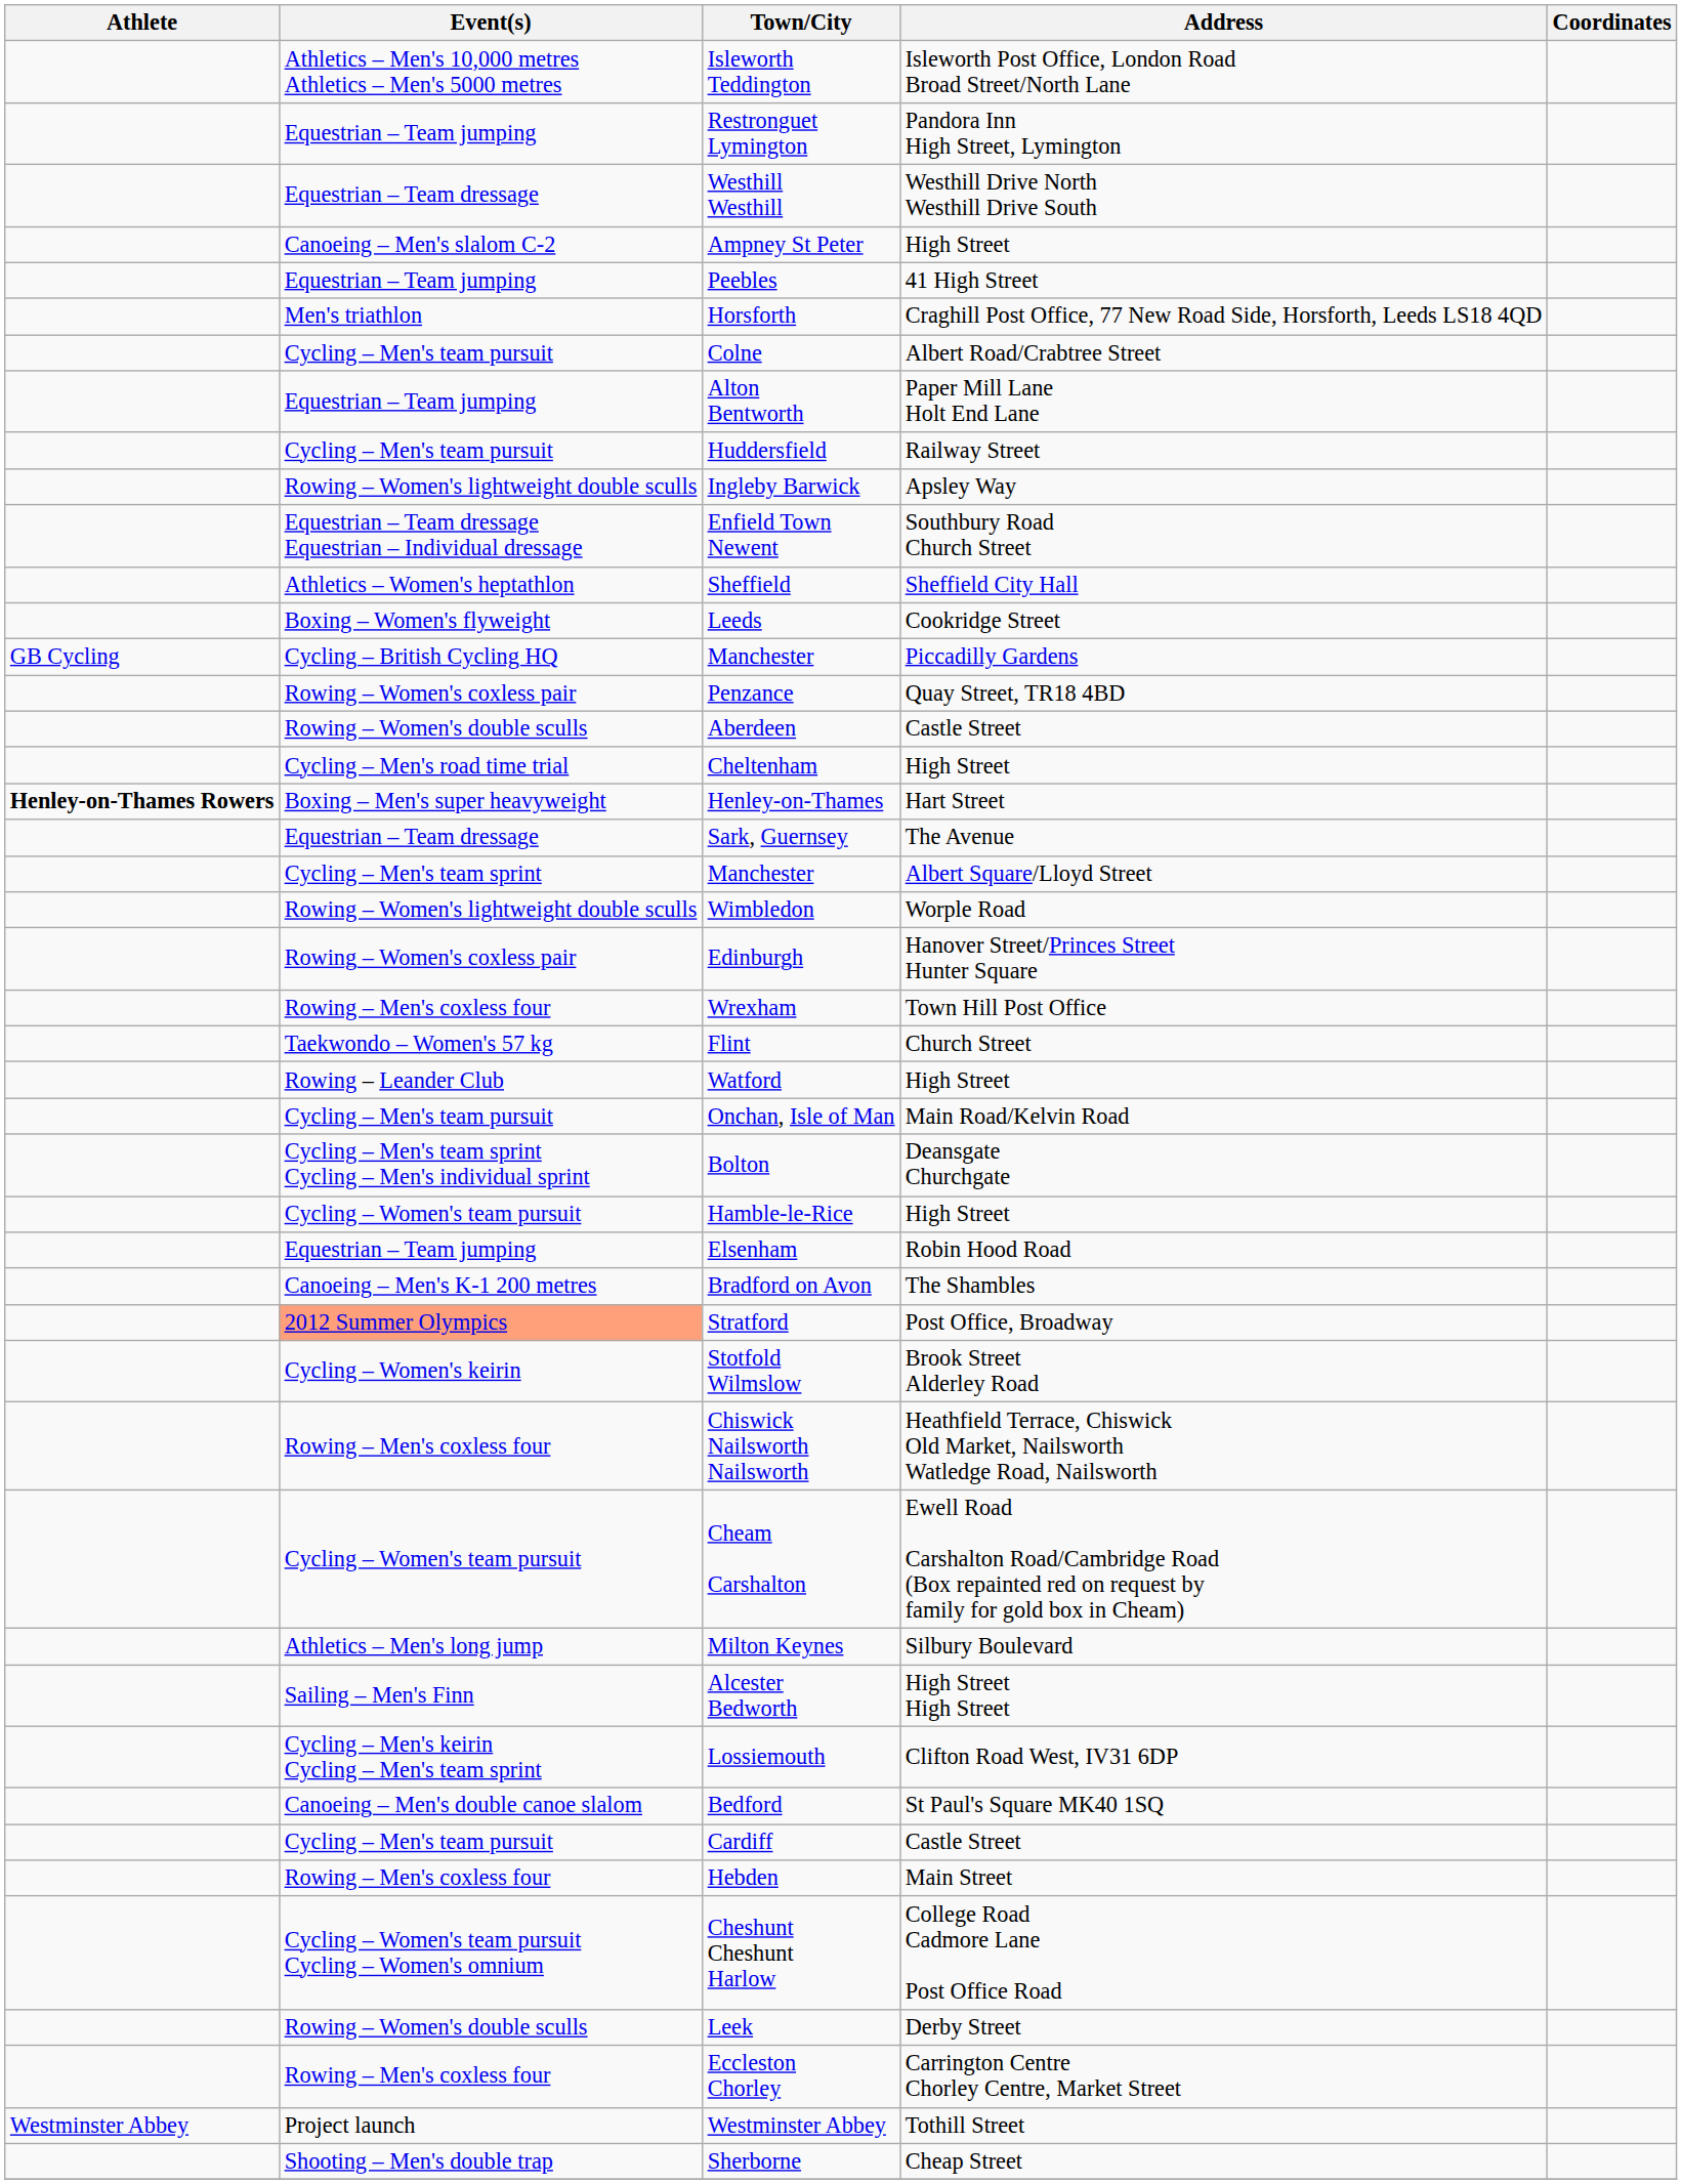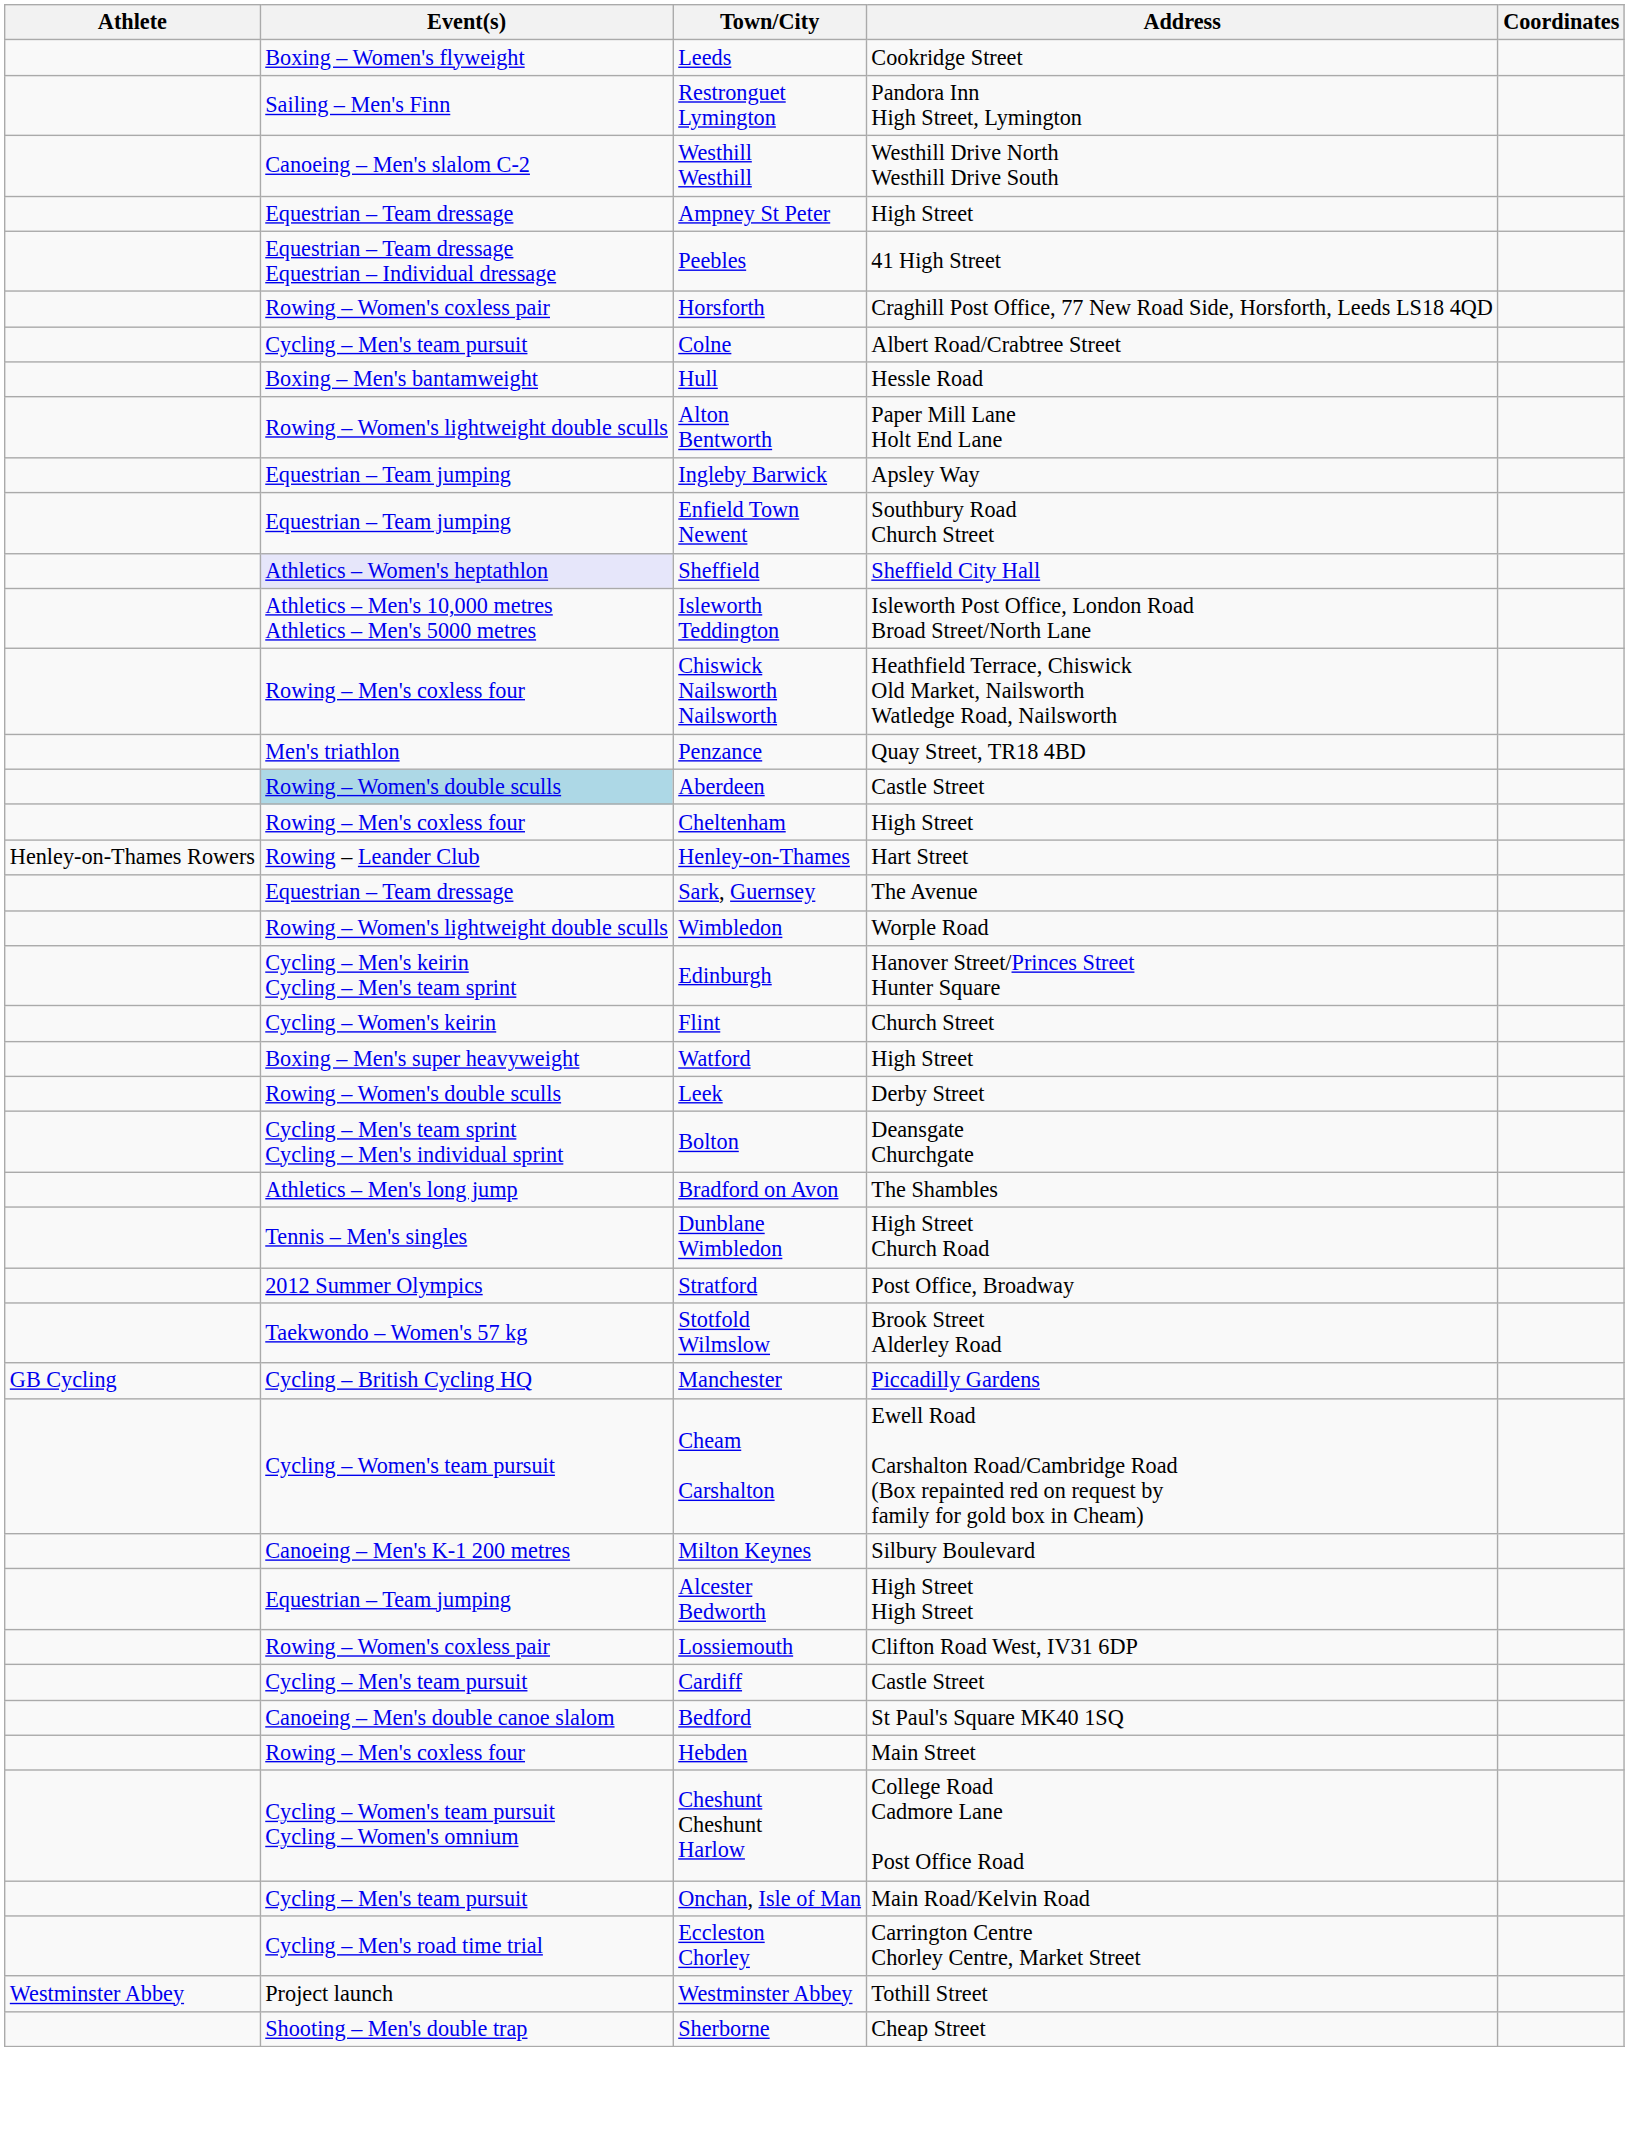rows swapped: Leeds <-> Isleworth Teddington
Restronguet Lymington | Event(s): Equestrian – Team jumping -> Sailing – Men's Finn
Westhill Westhill | Event(s): Equestrian – Team dressage -> Canoeing – Men's slalom C-2
Ampney St Peter | Event(s): Canoeing – Men's slalom C-2 -> Equestrian – Team dressage
Peebles | Event(s): Equestrian – Team jumping -> Equestrian – Team dressage Equestrian – Individual dressage
Horsforth | Event(s): Men's triathlon -> Rowing – Women's coxless pair
+ row: Boxing – Men's bantamweight | Hull | Hessle Road
Alton Bentworth | Event(s): Equestrian – Team jumping -> Rowing – Women's lightweight double sculls
- row: Cycling – Men's team pursuit | Huddersfield | Railway Street
Ingleby Barwick | Event(s): Rowing – Women's lightweight double sculls -> Equestrian – Team jumping
Enfield Town Newent | Event(s): Equestrian – Team dressage Equestrian – Individual dressage -> Equestrian – Team jumping
Sheffield | Event(s): no background -> lavender background
rows swapped: Manchester / Piccadilly Gardens <-> Chiswick Nailsworth Nailsworth
Penzance | Event(s): Rowing – Women's coxless pair -> Men's triathlon
Aberdeen | Event(s): no background -> lightblue background
Cheltenham | Event(s): Cycling – Men's road time trial -> Rowing – Men's coxless four
Henley-on-Thames | Athlete: bold -> normal
Henley-on-Thames | Event(s): Boxing – Men's super heavyweight -> Rowing – Leander Club
- row: Cycling – Men's team sprint | Manchester | Albert Square/Lloyd Street
Edinburgh | Event(s): Rowing – Women's coxless pair -> Cycling – Men's keirin Cycling – Men's team sprint
- row: Rowing – Men's coxless four | Wrexham | Town Hill Post Office
Flint | Event(s): Taekwondo – Women's 57 kg -> Cycling – Women's keirin
Watford | Event(s): Rowing – Leander Club -> Boxing – Men's super heavyweight
rows swapped: Onchan, Isle of Man <-> Leek
- row: Cycling – Women's team pursuit | Hamble-le-Rice | High Street
- row: Equestrian – Team jumping | Elsenham | Robin Hood Road
Bradford on Avon | Event(s): Canoeing – Men's K-1 200 metres -> Athletics – Men's long jump
+ row: Tennis – Men's singles | Dunblane Wimbledon | High Street Church Road
Stratford | Event(s): lightsalmon background -> no background
Stotfold Wilmslow | Event(s): Cycling – Women's keirin -> Taekwondo – Women's 57 kg
Milton Keynes | Event(s): Athletics – Men's long jump -> Canoeing – Men's K-1 200 metres
Alcester Bedworth | Event(s): Sailing – Men's Finn -> Equestrian – Team jumping
Lossiemouth | Event(s): Cycling – Men's keirin Cycling – Men's team sprint -> Rowing – Women's coxless pair
rows swapped: Bedford <-> Cardiff
Eccleston Chorley | Event(s): Rowing – Men's coxless four -> Cycling – Men's road time trial
